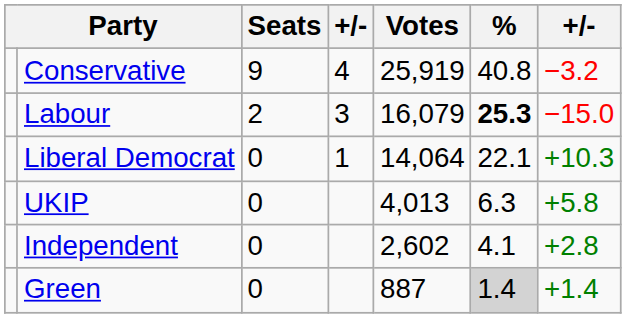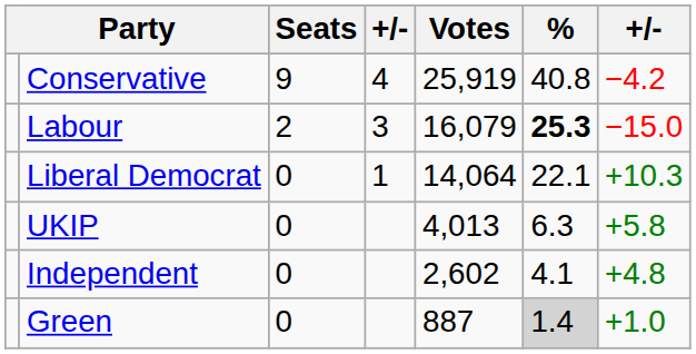Conservative | column 7: −3.2 -> −4.2
Independent | column 7: +2.8 -> +4.8
Green | column 7: +1.4 -> +1.0
